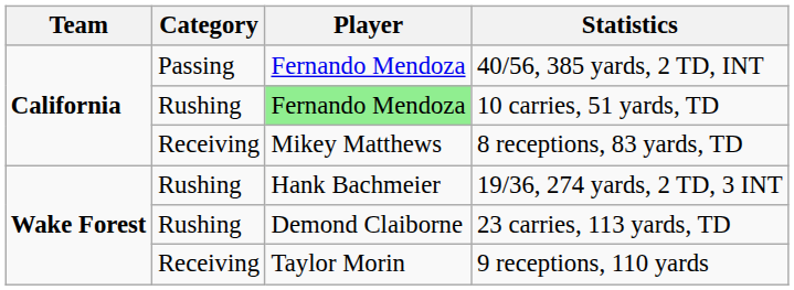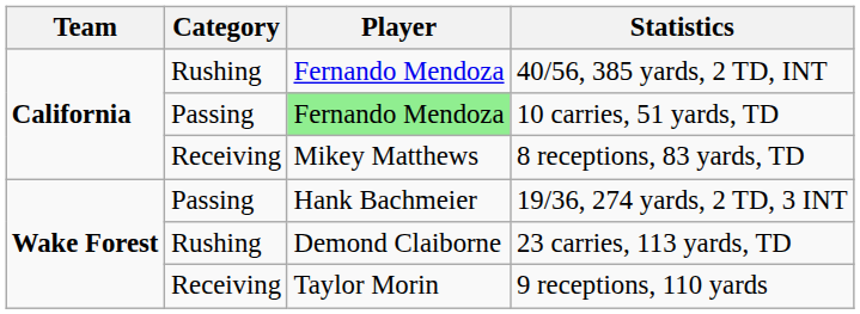40/56, 385 yards, 2 TD, INT | Category: Passing -> Rushing
10 carries, 51 yards, TD | Category: Rushing -> Passing
19/36, 274 yards, 2 TD, 3 INT | Category: Rushing -> Passing
